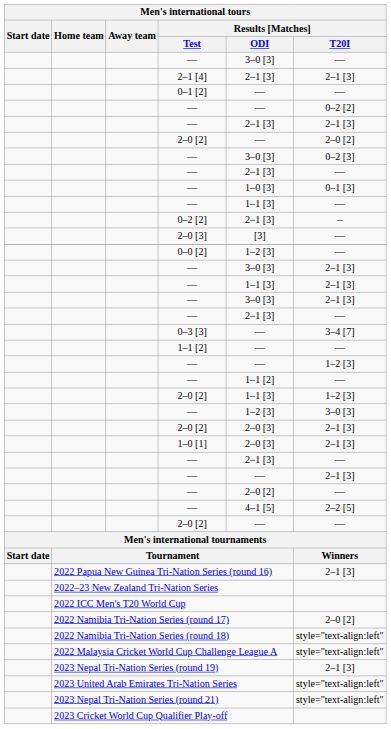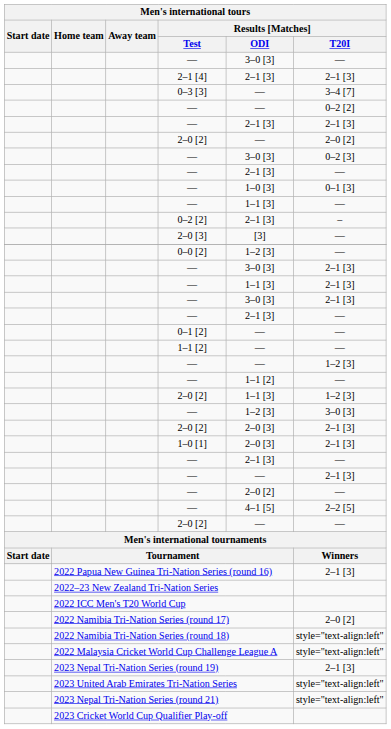rows swapped: 0–3 [3] <-> 0–1 [2]
